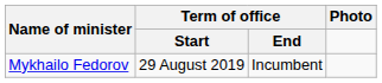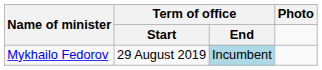Mykhailo Fedorov | Term of office / End: no background -> lightblue background
